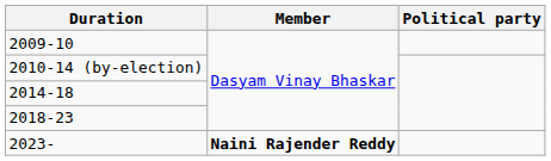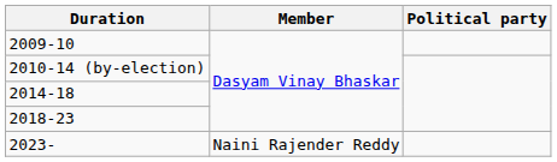2023- | Member: bold -> normal
